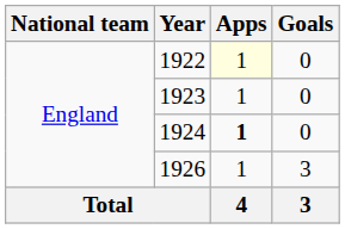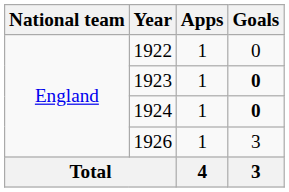1922 | Apps: lightyellow background -> no background
1923 | Goals: normal -> bold
1924 | Apps: bold -> normal
1924 | Goals: normal -> bold
